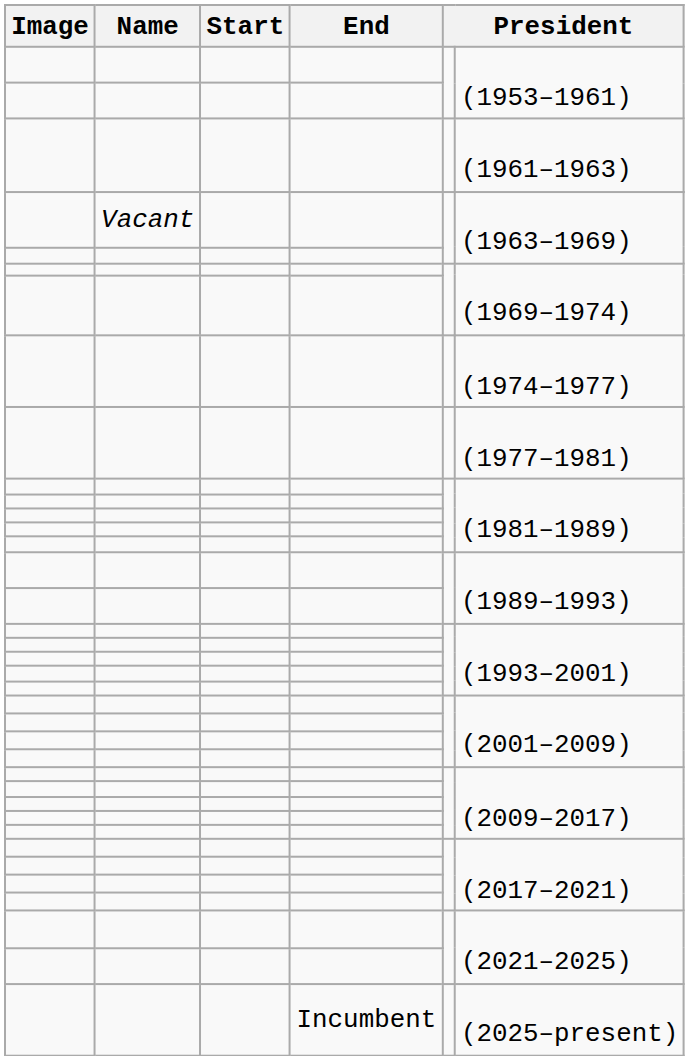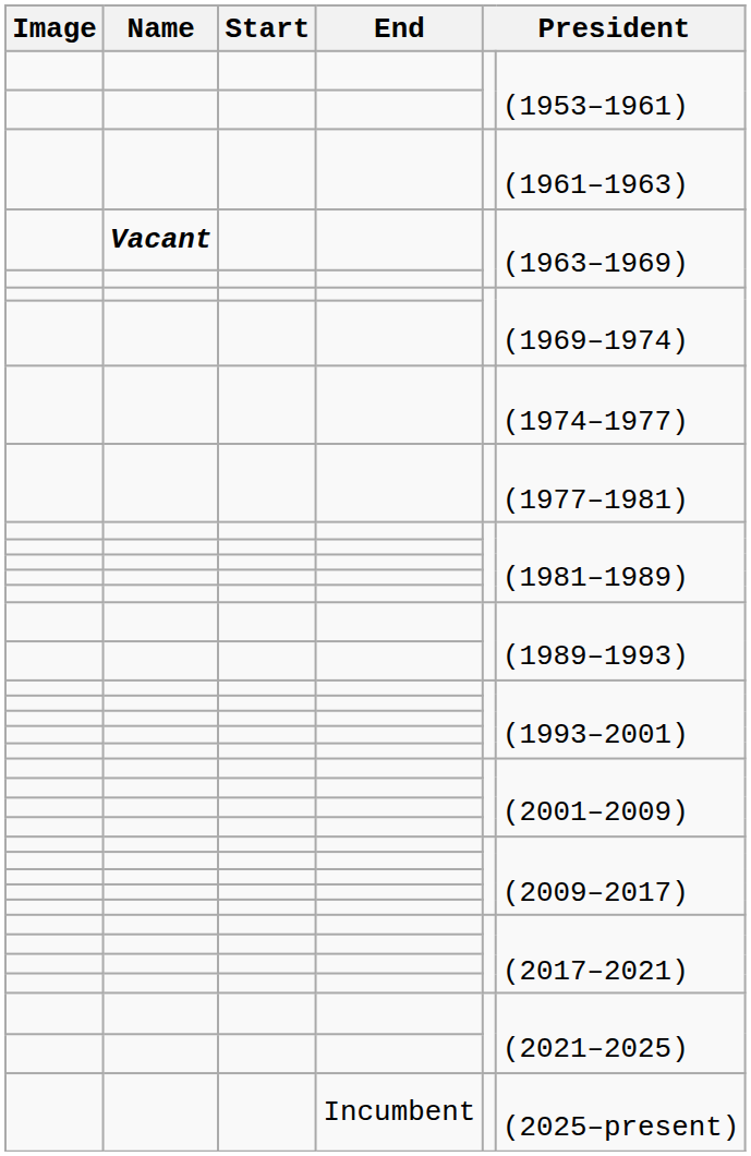Vacant | Name: normal -> bold
